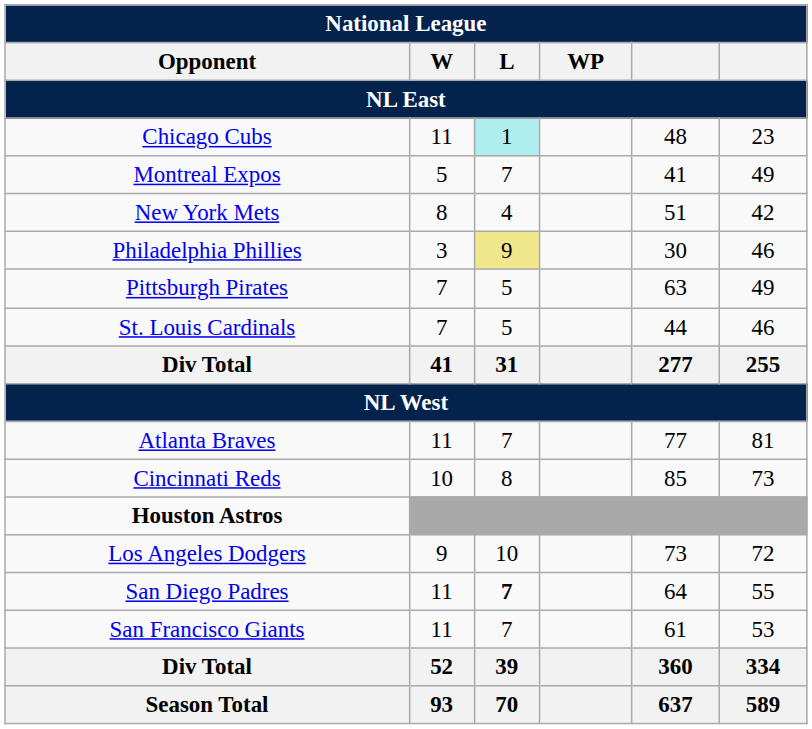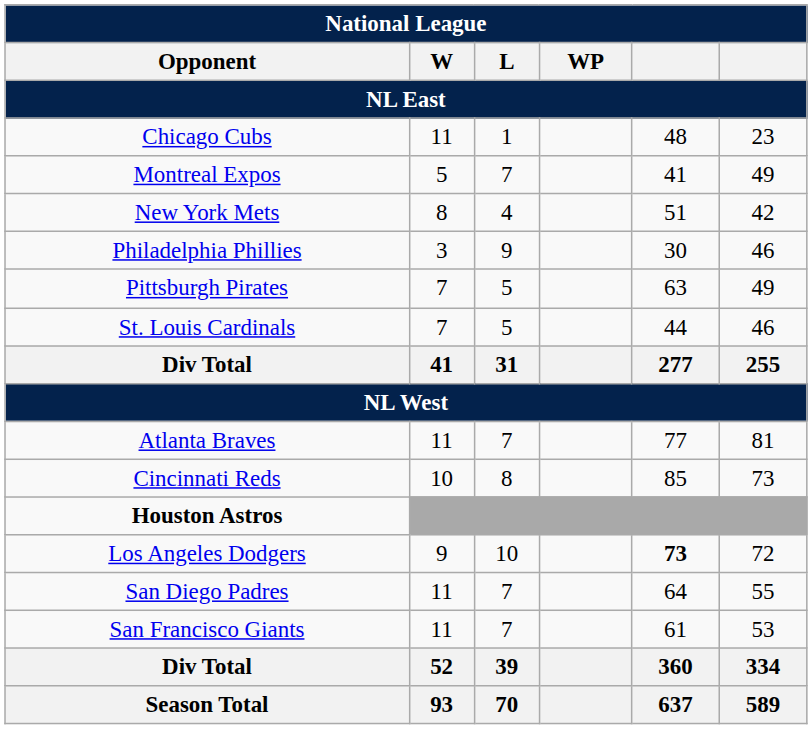Chicago Cubs | L: paleturquoise background -> no background
Philadelphia Phillies | L: khaki background -> no background
Los Angeles Dodgers | column 5: normal -> bold
San Diego Padres | L: bold -> normal
